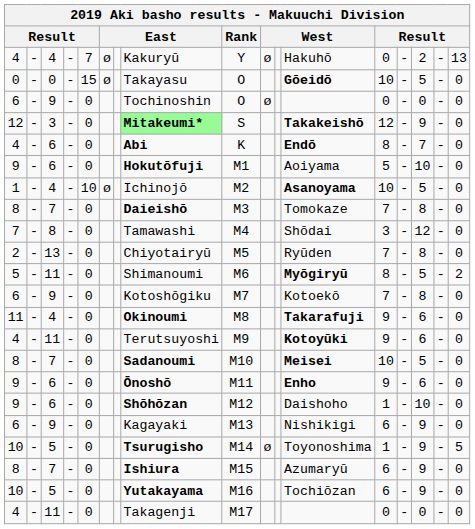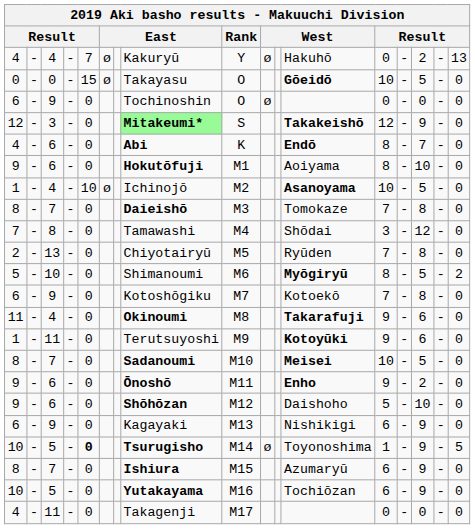row 8 | column 13: 5 -> 8
row 13 | column 3: 11 -> 10
row 16 | column 1: 4 -> 1
row 18 | column 15: 6 -> 2
row 19 | column 13: 1 -> 5
row 21 | column 5: normal -> bold
